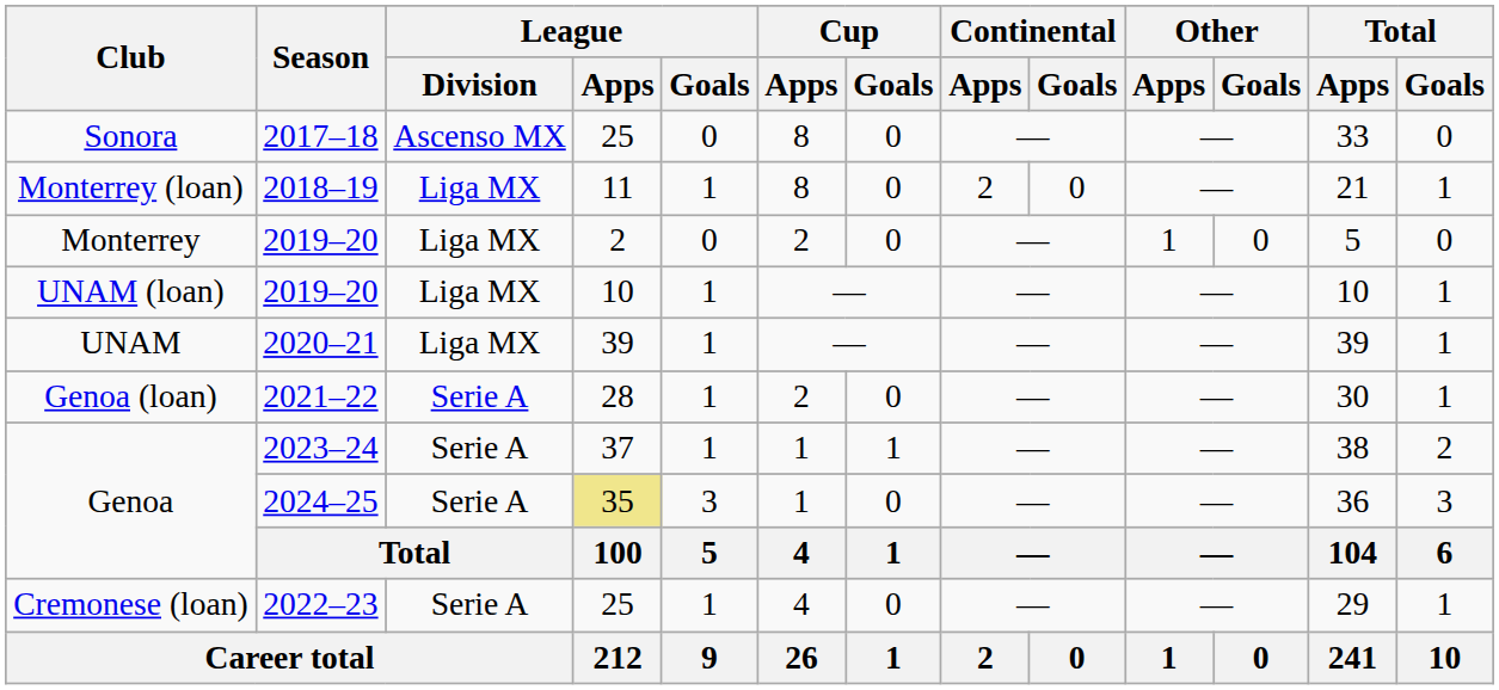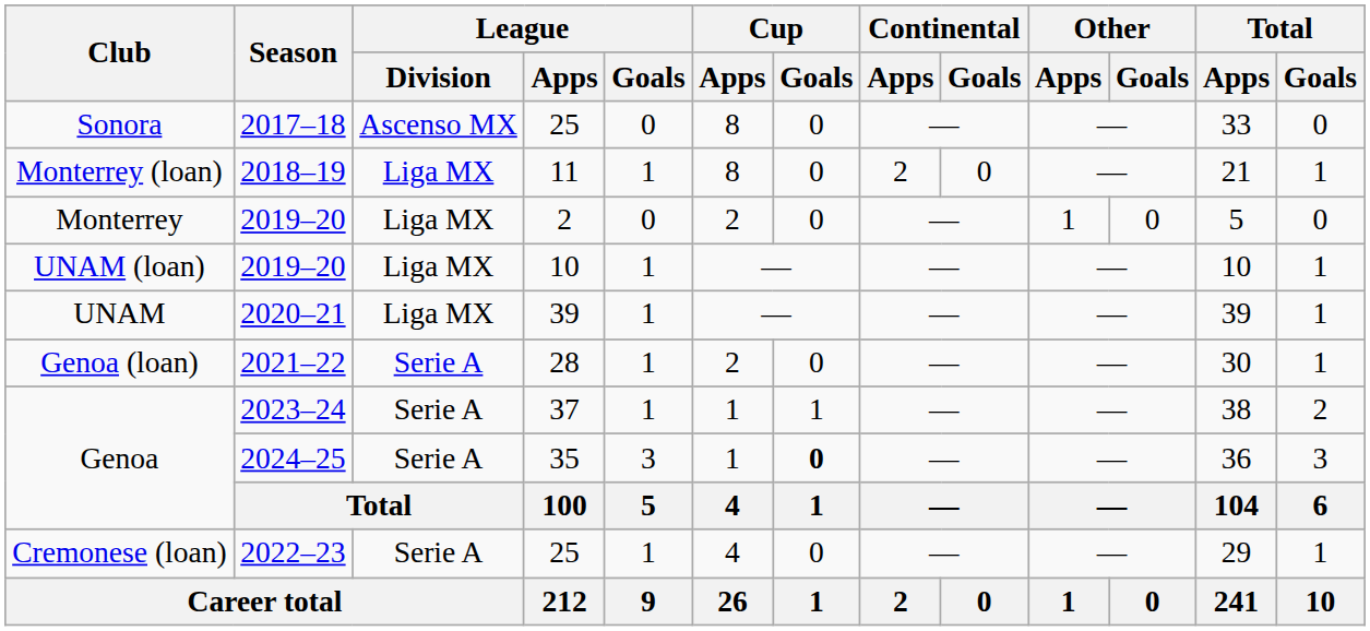Genoa / 2024–25 | League / Apps: khaki background -> no background
Genoa / 2024–25 | Cup / Goals: normal -> bold
